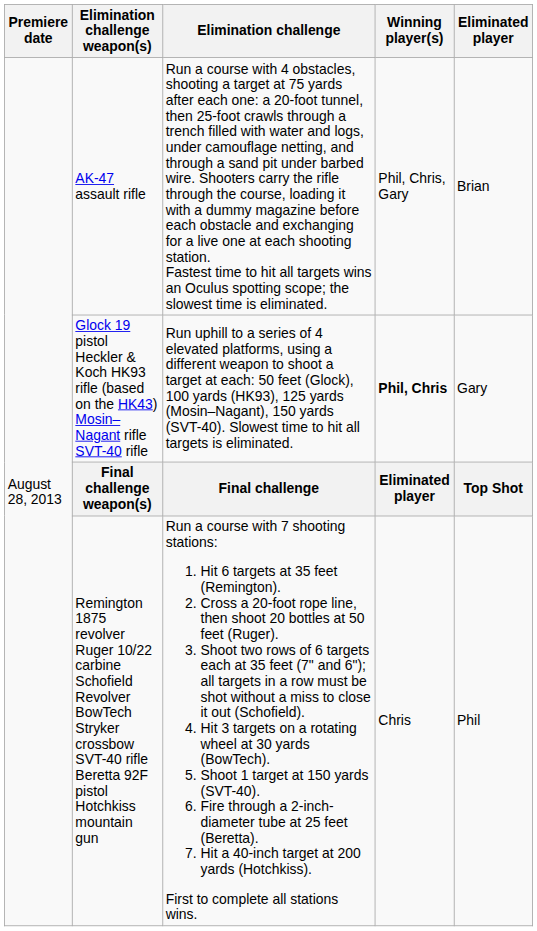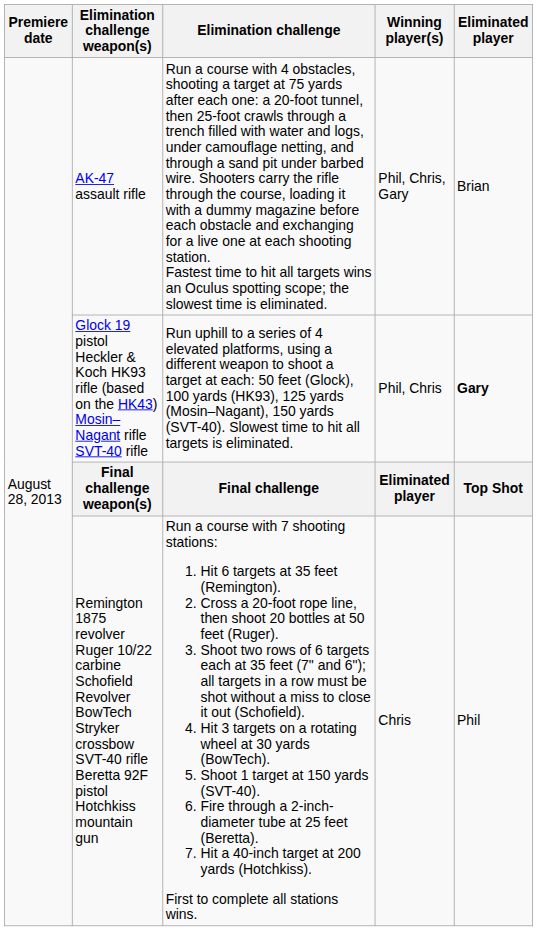row 3 | Winning player(s): bold -> normal
row 3 | Eliminated player: normal -> bold
